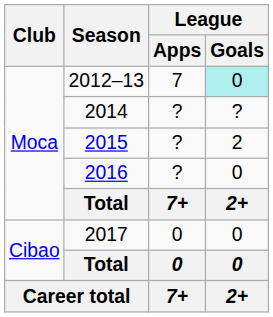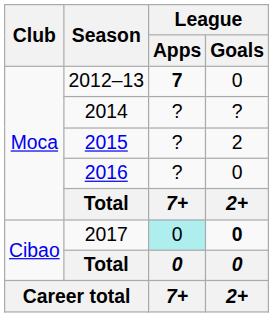2012–13 | League / Apps: normal -> bold
2012–13 | League / Goals: paleturquoise background -> no background
2017 | League / Apps: no background -> paleturquoise background
2017 | League / Goals: normal -> bold
